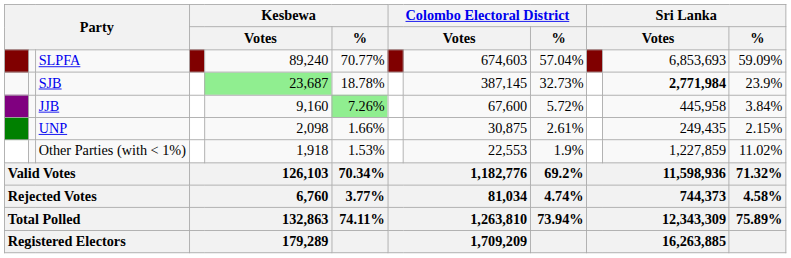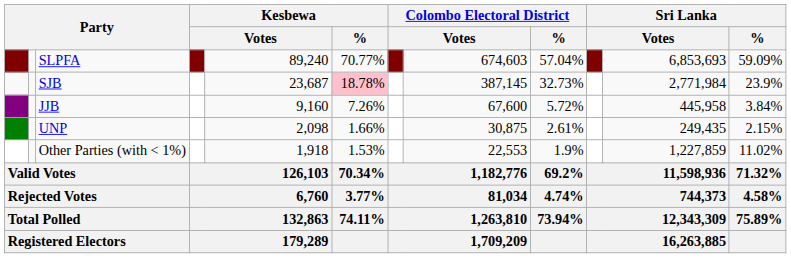SJB | column 5: lightgreen background -> no background
SJB | Kesbewa / %: no background -> pink background
SJB | column 11: bold -> normal
JJB | Kesbewa / %: lightgreen background -> no background
